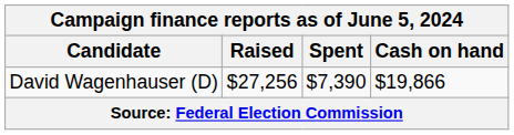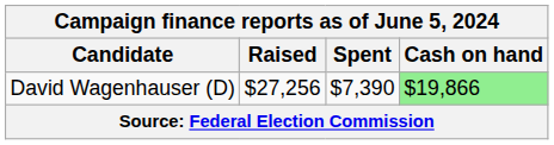David Wagenhauser (D) | Cash on hand: no background -> lightgreen background
